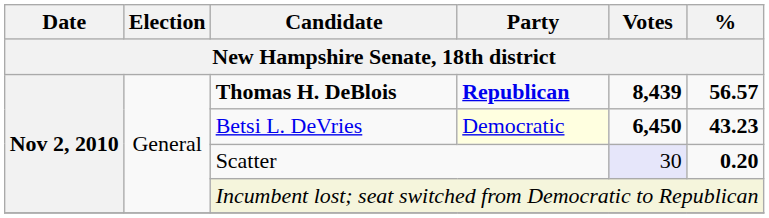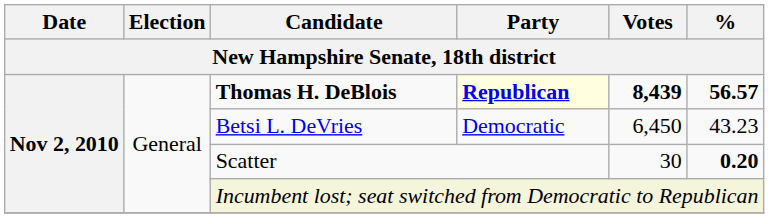Thomas H. DeBlois | Party: no background -> lightyellow background
Betsi L. DeVries | Party: lightyellow background -> no background
Betsi L. DeVries | Votes: bold -> normal
Betsi L. DeVries | %: bold -> normal
Scatter | Votes: lavender background -> no background
